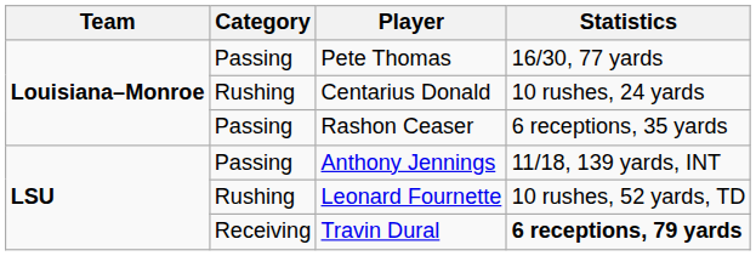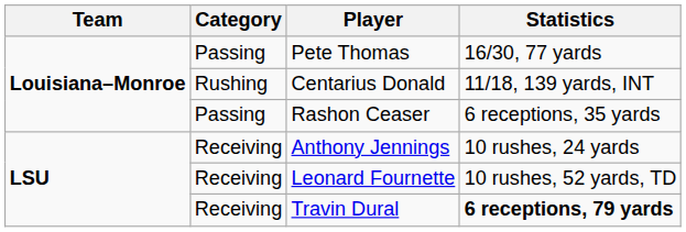Centarius Donald | Statistics: 10 rushes, 24 yards -> 11/18, 139 yards, INT
Anthony Jennings | Category: Passing -> Receiving
Anthony Jennings | Statistics: 11/18, 139 yards, INT -> 10 rushes, 24 yards
Leonard Fournette | Category: Rushing -> Receiving
